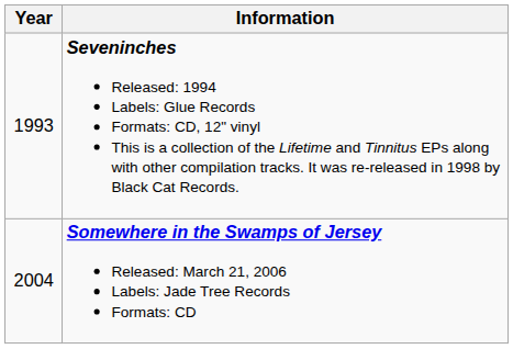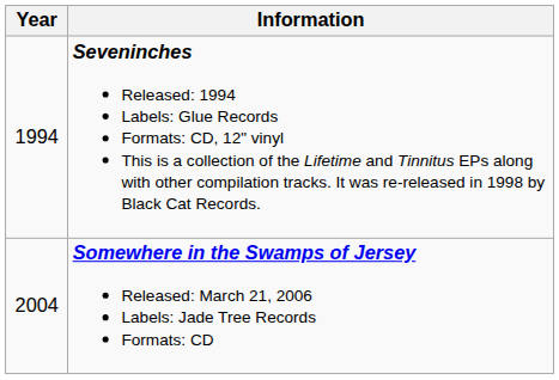row 2 | Year: 1993 -> 1994
